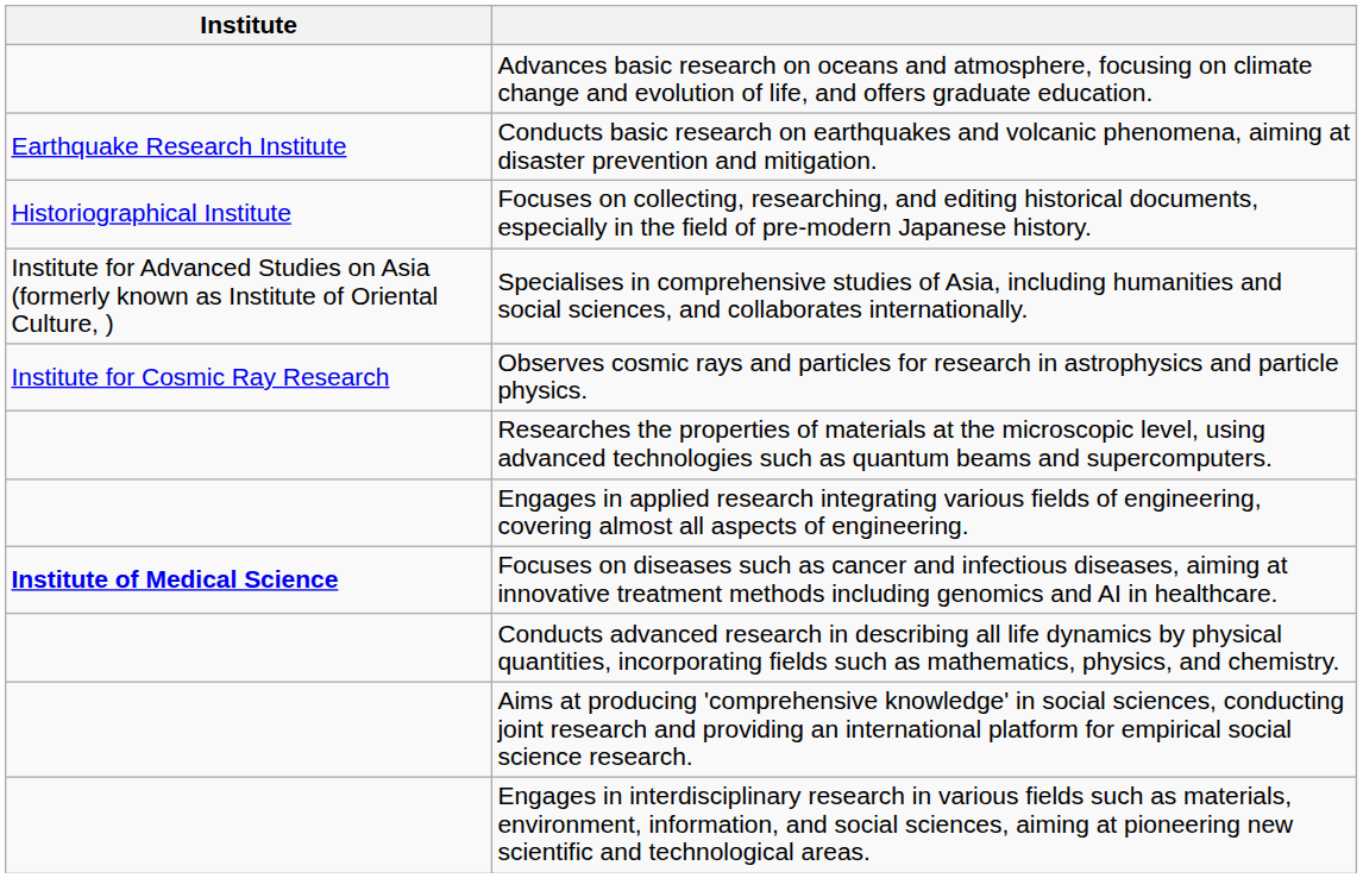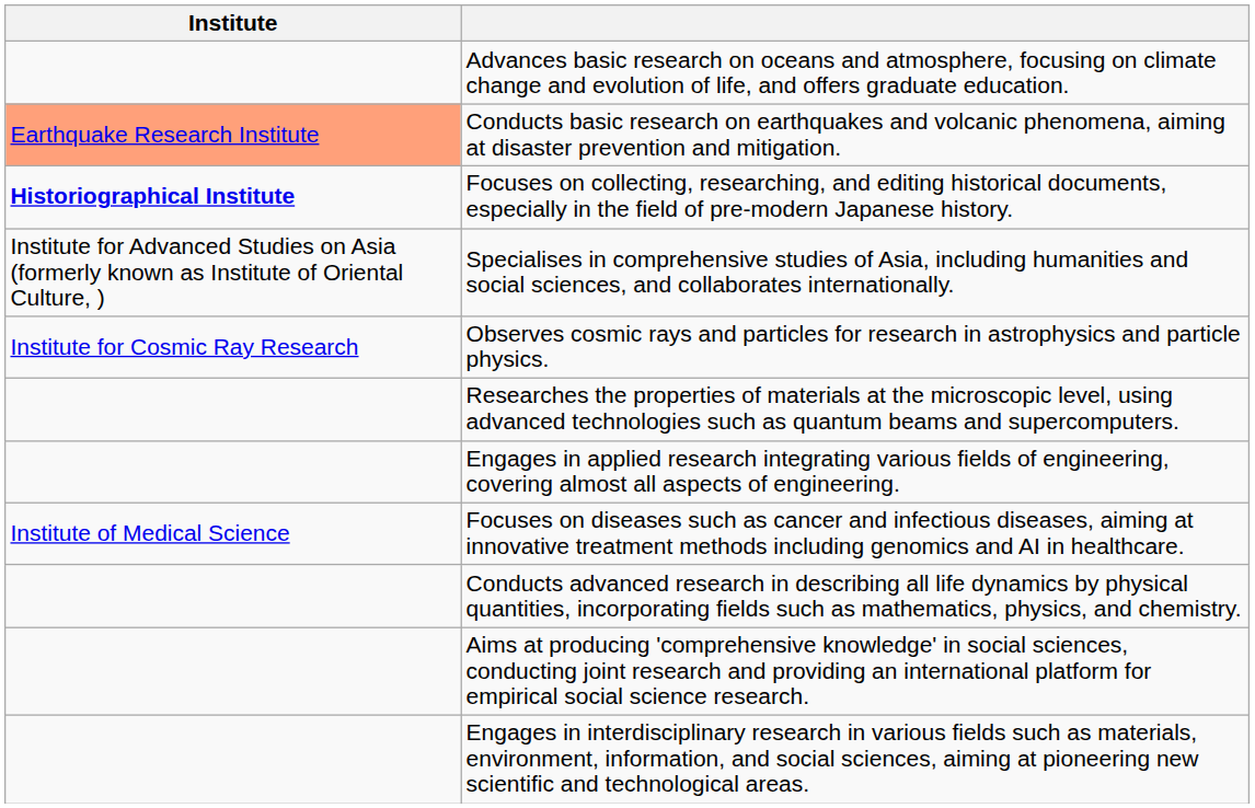row 3 | Institute: no background -> lightsalmon background
row 4 | Institute: normal -> bold
row 9 | Institute: bold -> normal
